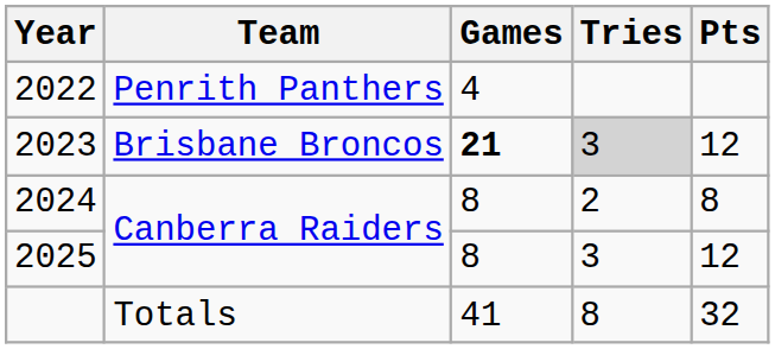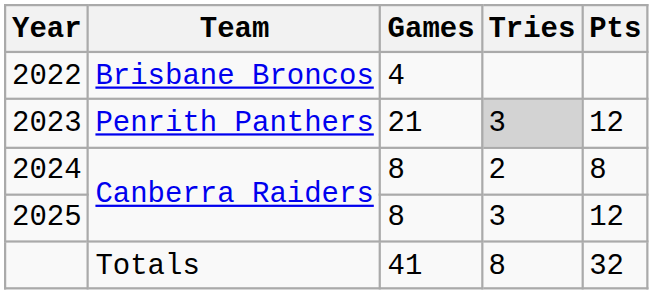2022 | Team: Penrith Panthers -> Brisbane Broncos
2023 | Team: Brisbane Broncos -> Penrith Panthers
2023 | Games: bold -> normal
